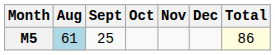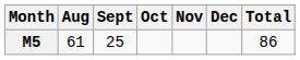M5 | Aug: lightblue background -> no background
M5 | Total: lightyellow background -> no background
